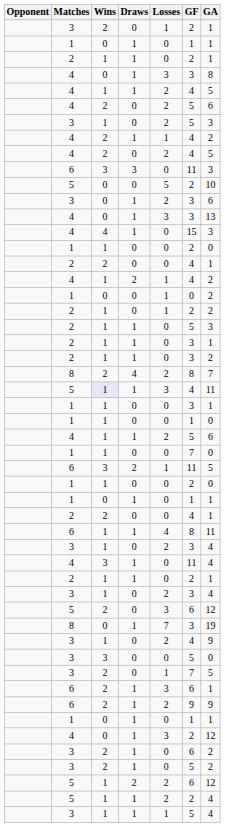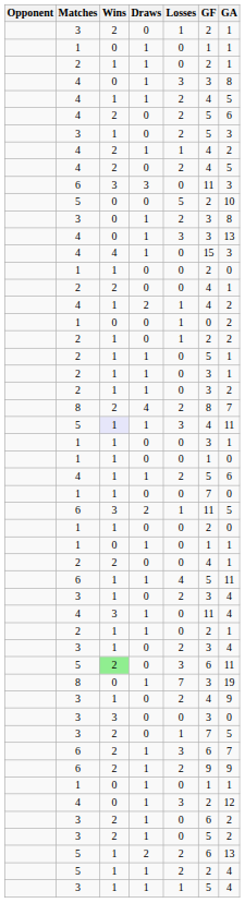row 13 | GA: 6 -> 8
row 21 | GA: 3 -> 1
row 34 | GF: 8 -> 5
row 39 | Wins: no background -> lightgreen background
row 39 | GA: 12 -> 11
row 42 | GF: 5 -> 3
row 44 | GA: 1 -> 7
row 50 | GA: 12 -> 13
